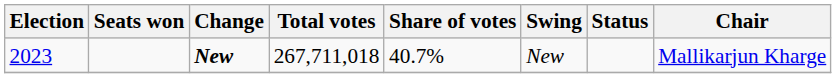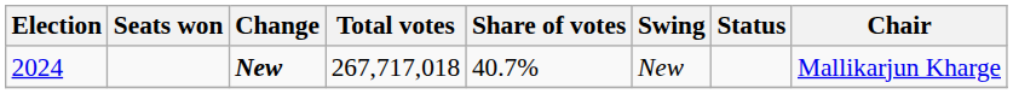row 2 | Election: 2023 -> 2024
row 2 | Total votes: 267,711,018 -> 267,717,018
